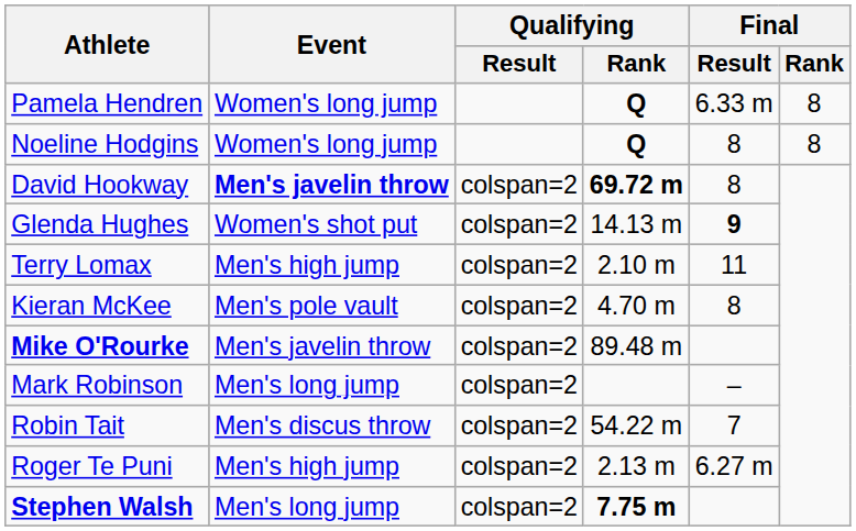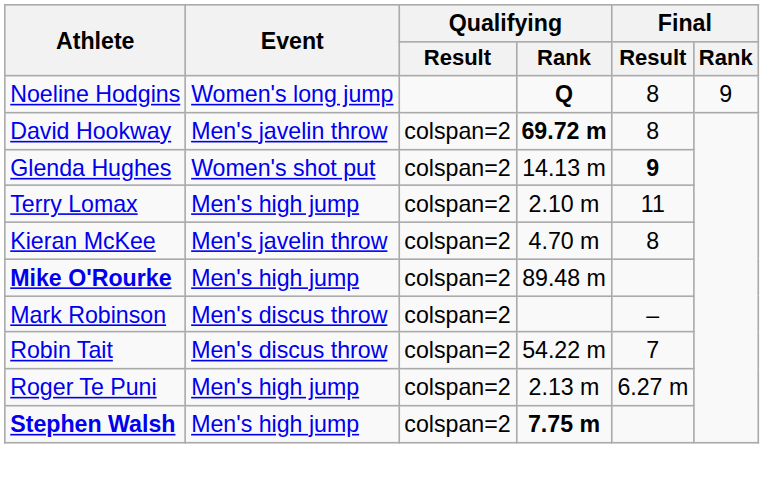- row: Pamela Hendren | Women's long jump | Q | 6.33 m | 8
Noeline Hodgins | Final / Rank: 8 -> 9
David Hookway | Event: bold -> normal
Kieran McKee | Event: Men's pole vault -> Men's javelin throw
Mike O'Rourke | Event: Men's javelin throw -> Men's high jump
Mark Robinson | Event: Men's long jump -> Men's discus throw
Stephen Walsh | Event: Men's long jump -> Men's high jump
